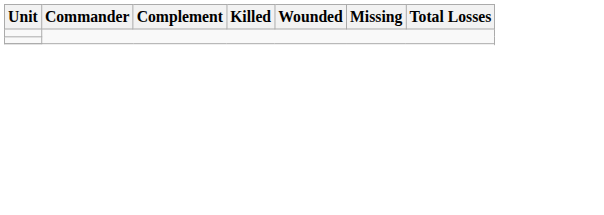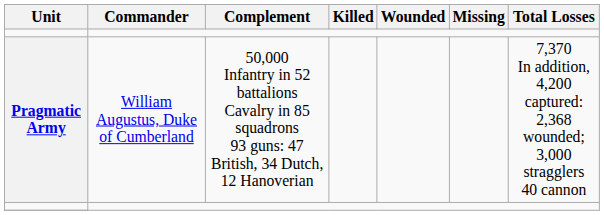+ row: Pragmatic Army | William Augustus, Duke of Cumberland | 50,000 Infantry in 52 battalions Cavalry in 85 squadrons 93 guns: 47 British, 34 Dutch, 12 Hanoverian | 7,370 In addition, 4,200 captured: 2,368 wounded; 3,000 stragglers 40 cannon
